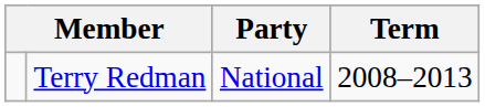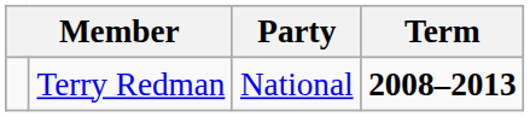Terry Redman | Term: normal -> bold
